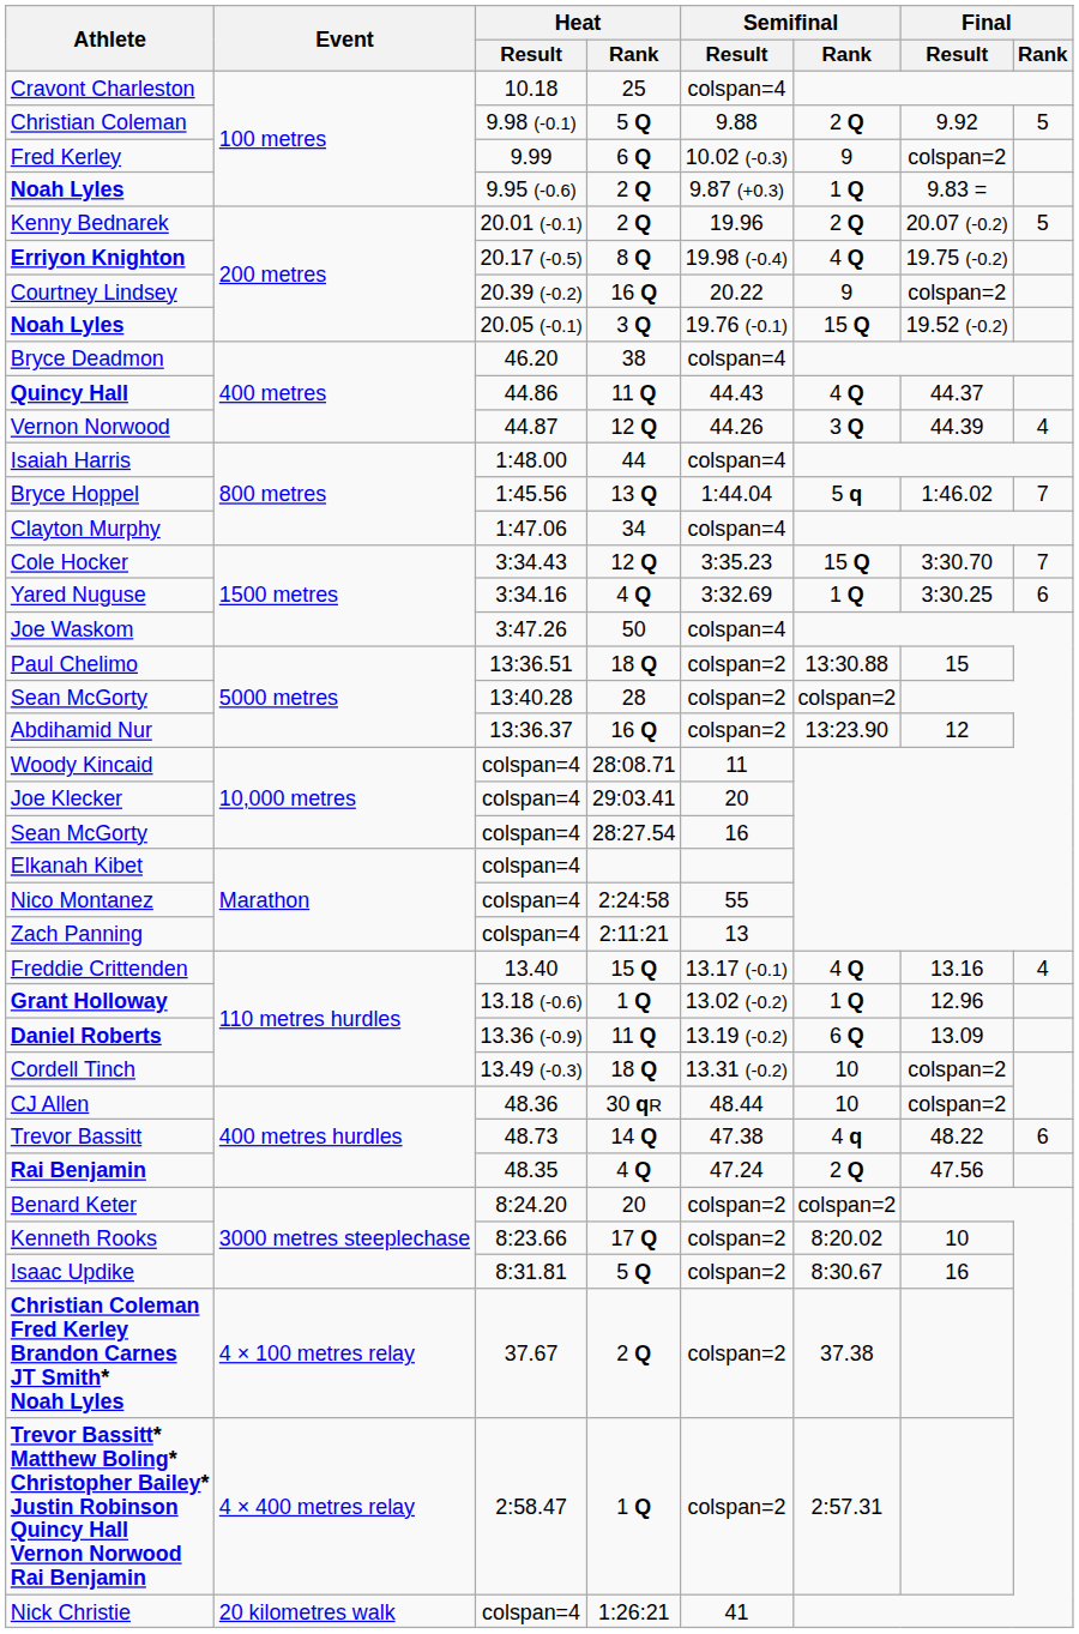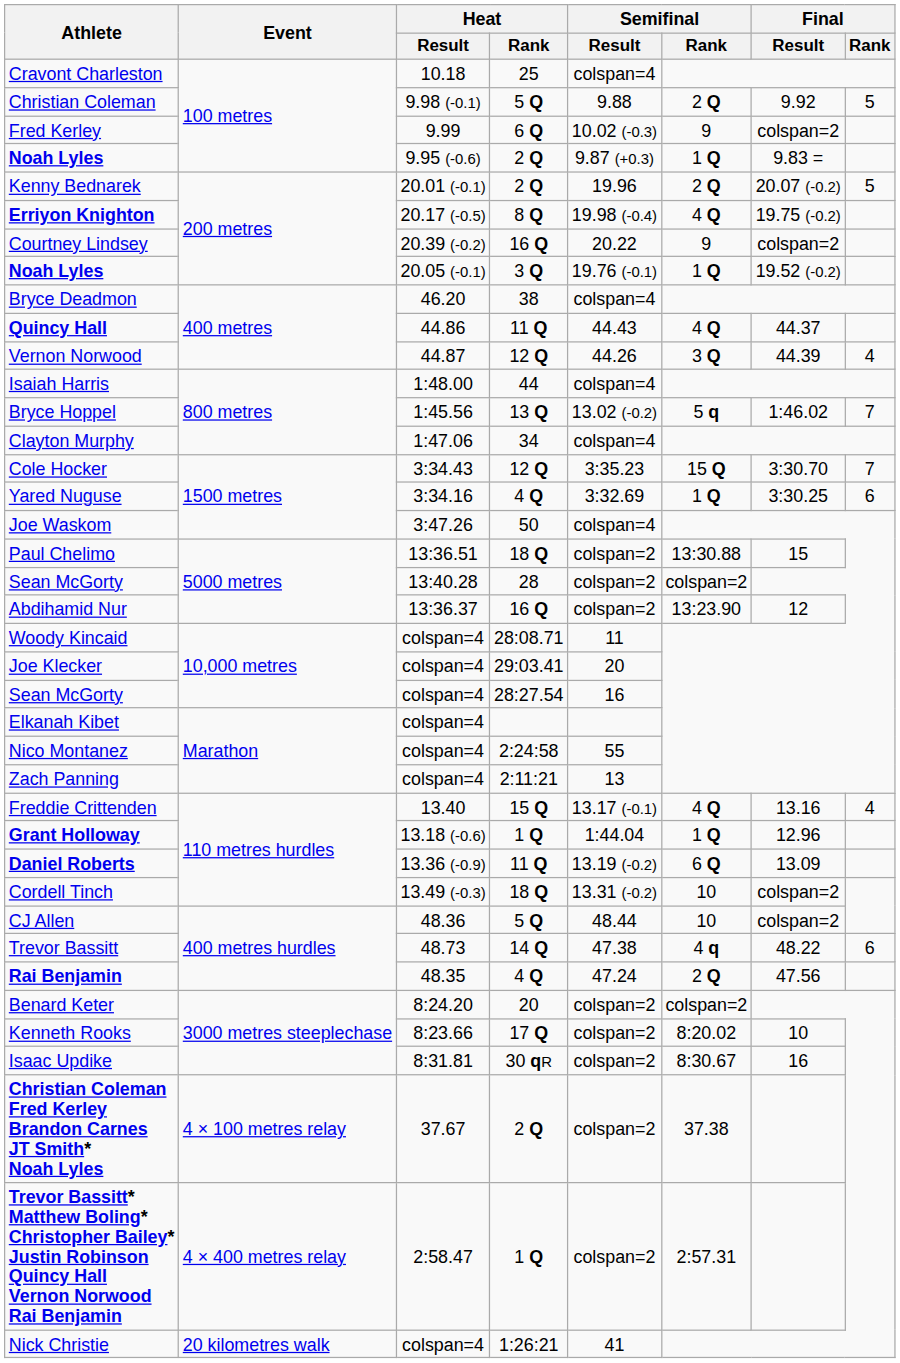Noah Lyles / 20.05 (-0.1) | Semifinal / Rank: 15 Q -> 1 Q
Bryce Hoppel | Semifinal / Result: 1:44.04 -> 13.02 (-0.2)
Grant Holloway | Semifinal / Result: 13.02 (-0.2) -> 1:44.04
CJ Allen | Heat / Rank: 30 qR -> 5 Q
Isaac Updike | Heat / Rank: 5 Q -> 30 qR
